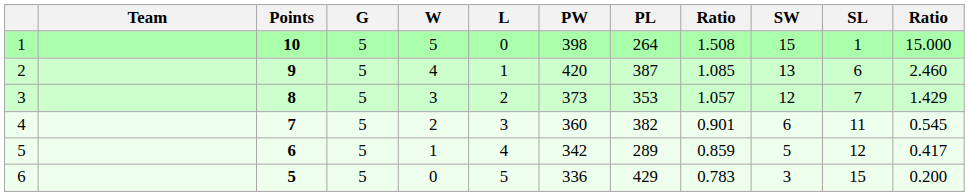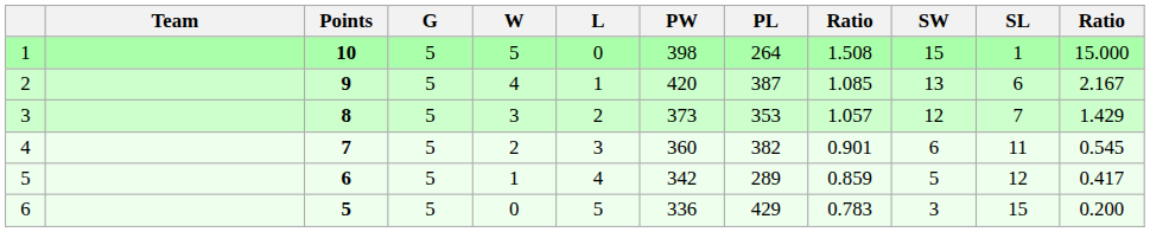row 3 | column 12: 2.460 -> 2.167
